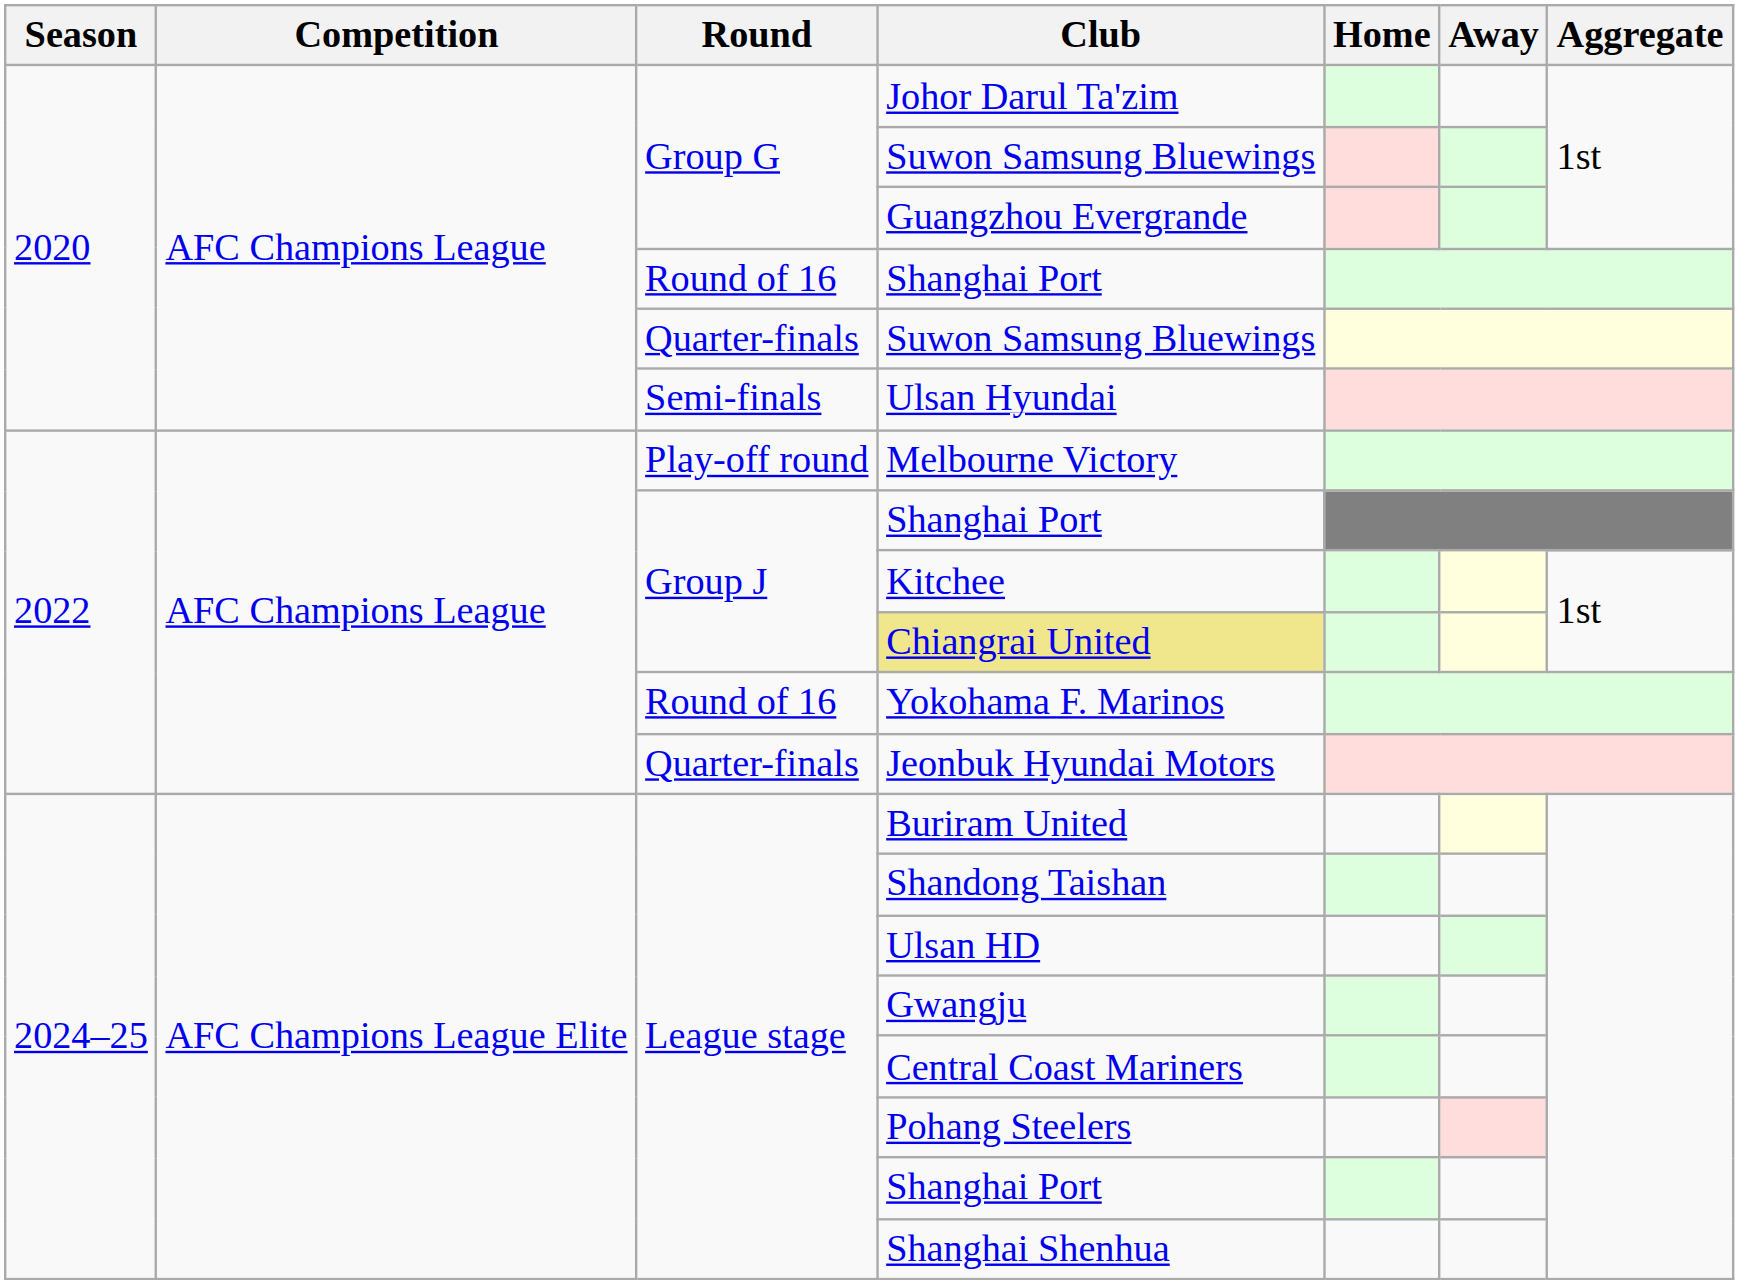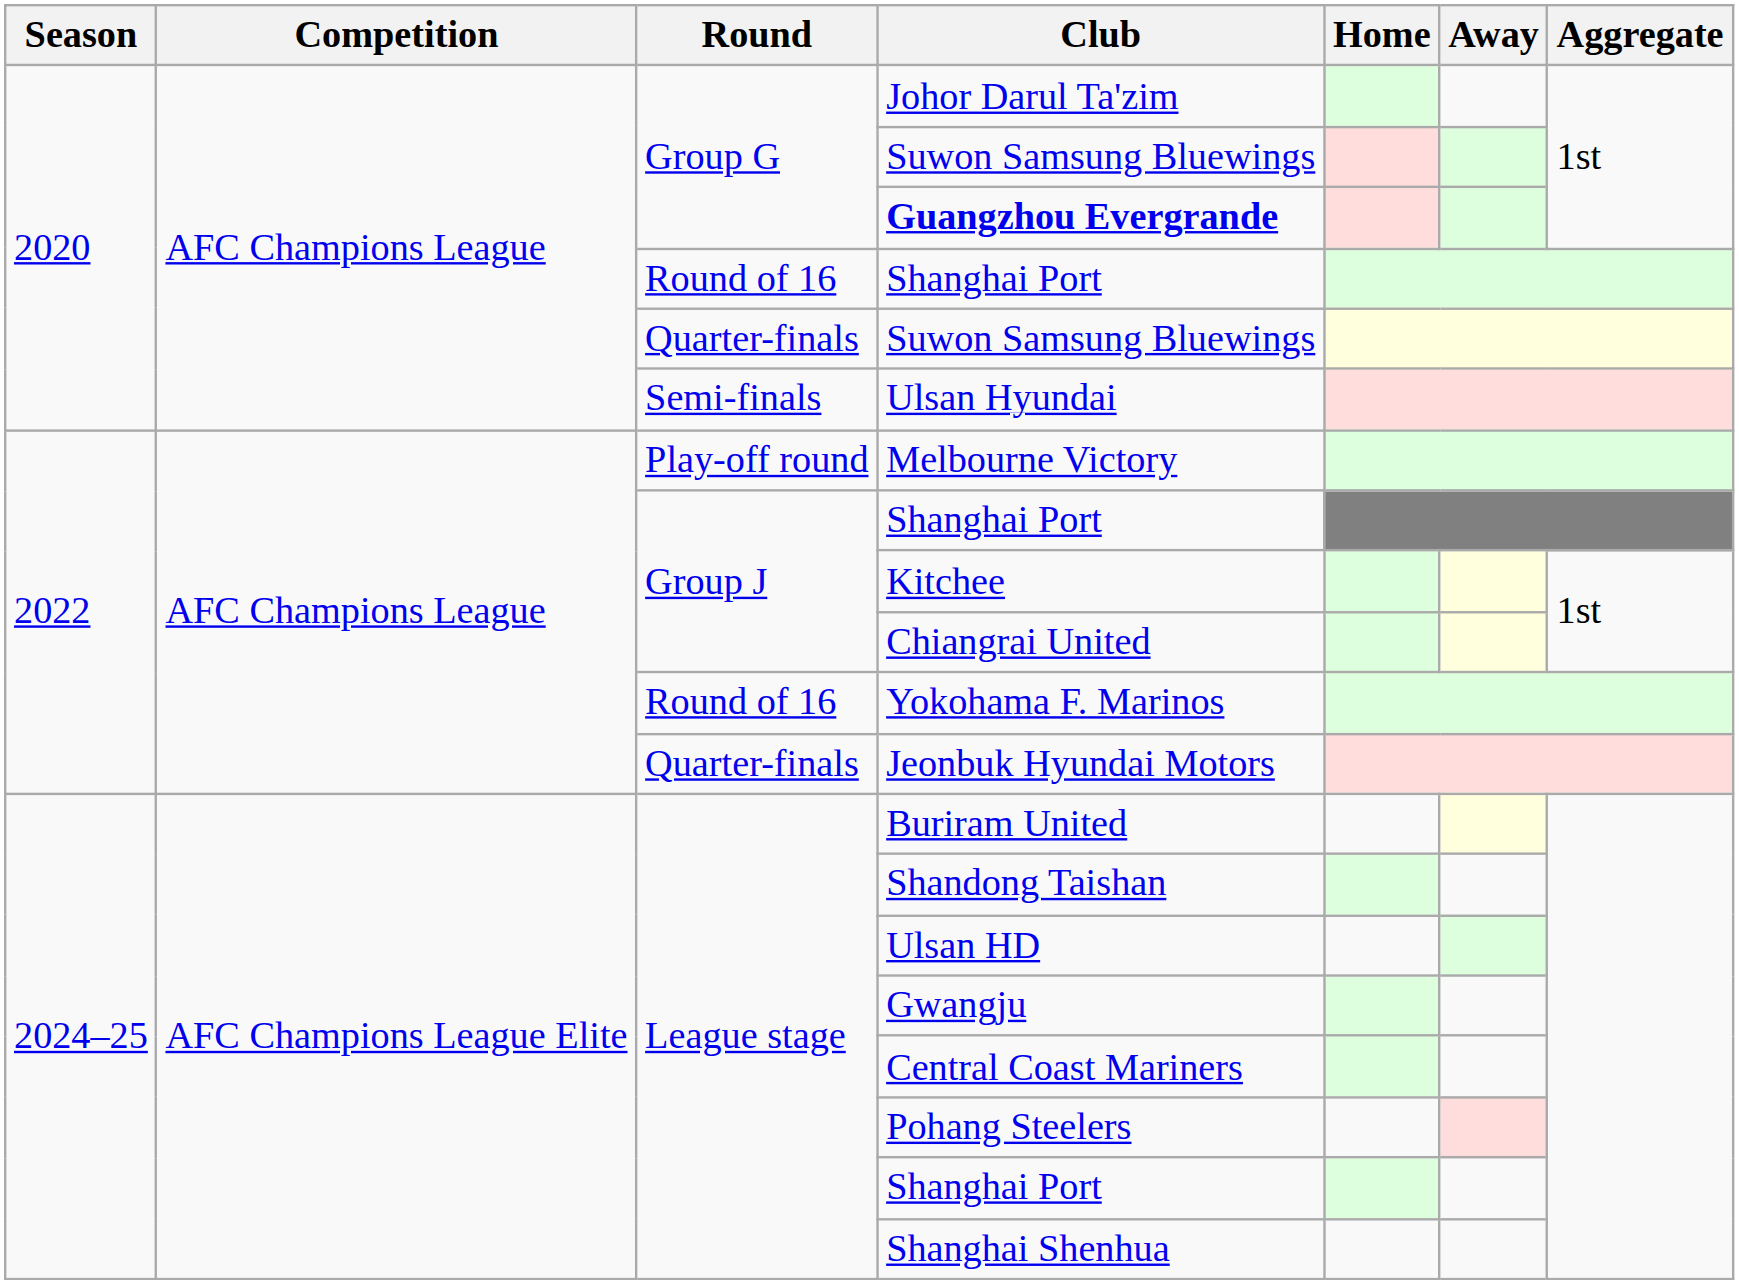Guangzhou Evergrande | Club: normal -> bold
Chiangrai United | Club: khaki background -> no background
